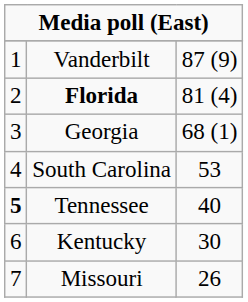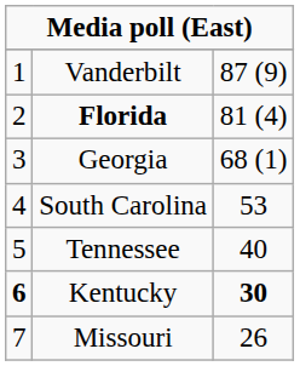Tennessee | column 1: bold -> normal
Kentucky | column 1: normal -> bold
Kentucky | column 3: normal -> bold
